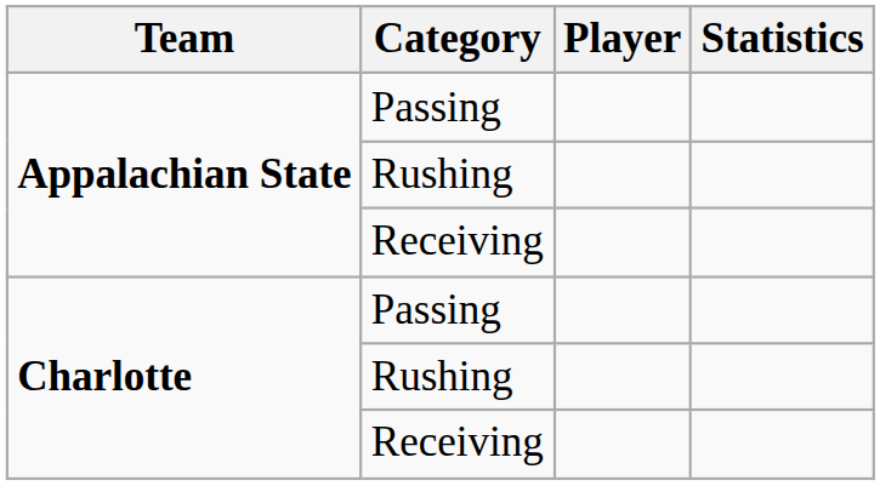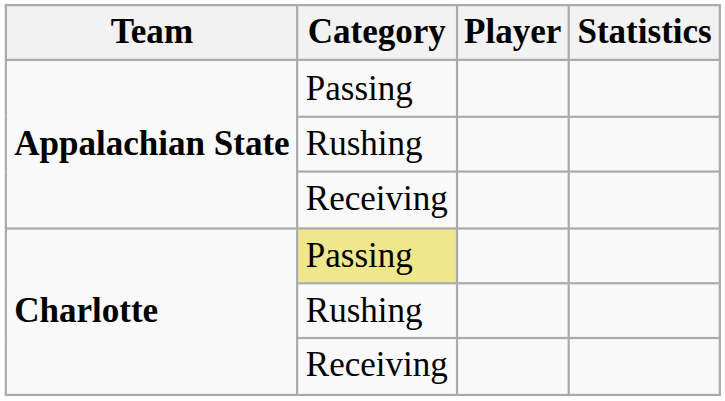Charlotte / Passing | Category: no background -> khaki background
